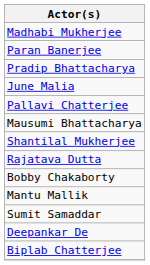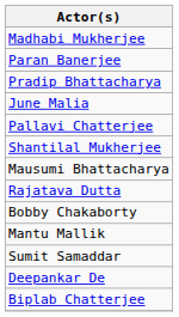row 7 | column 1: Mausumi Bhattacharya -> Shantilal Mukherjee
row 8 | column 1: Shantilal Mukherjee -> Mausumi Bhattacharya
